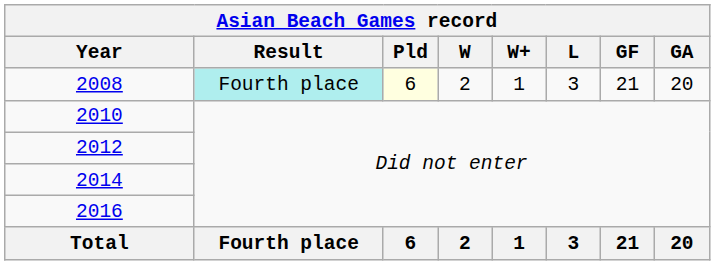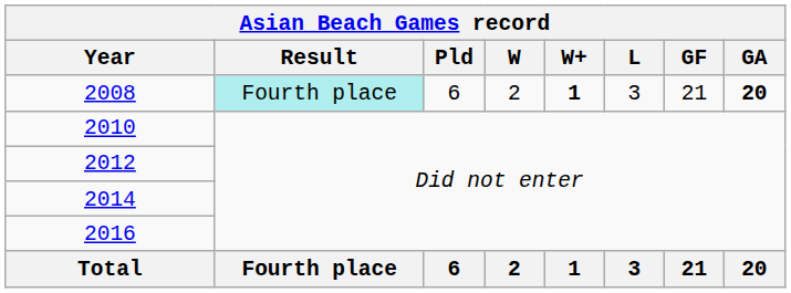2008 | Pld: lightyellow background -> no background
2008 | W+: normal -> bold
2008 | GA: normal -> bold
